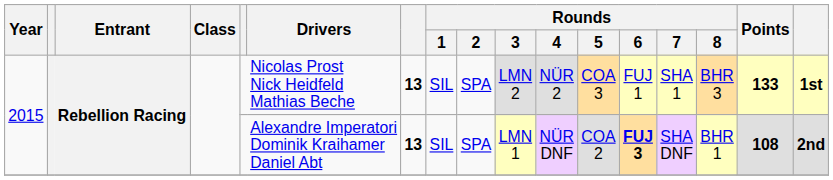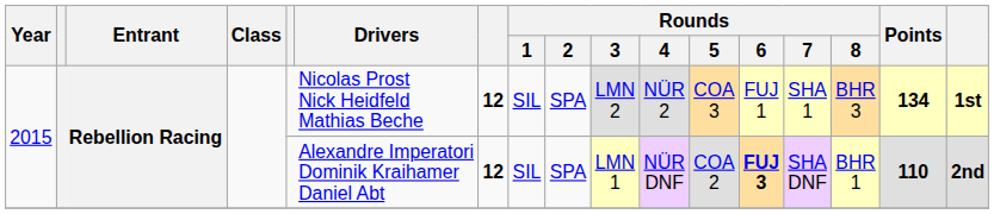row 3 | column 7: 13 -> 12
row 3 | Points: 133 -> 134
row 4 | column 7: 13 -> 12
row 4 | Points: 108 -> 110
